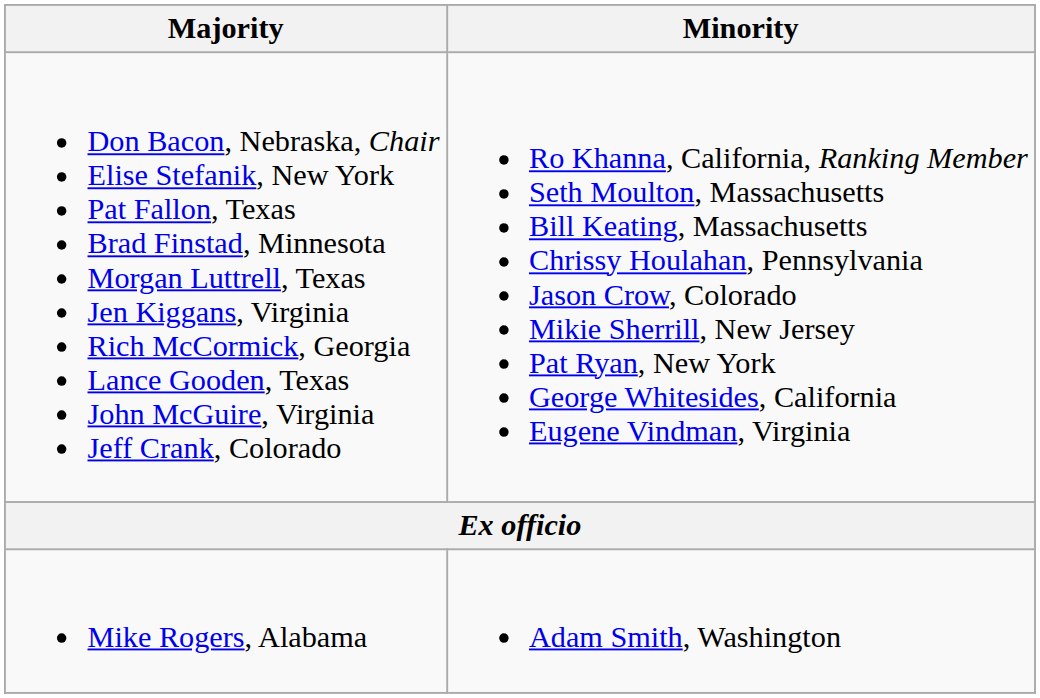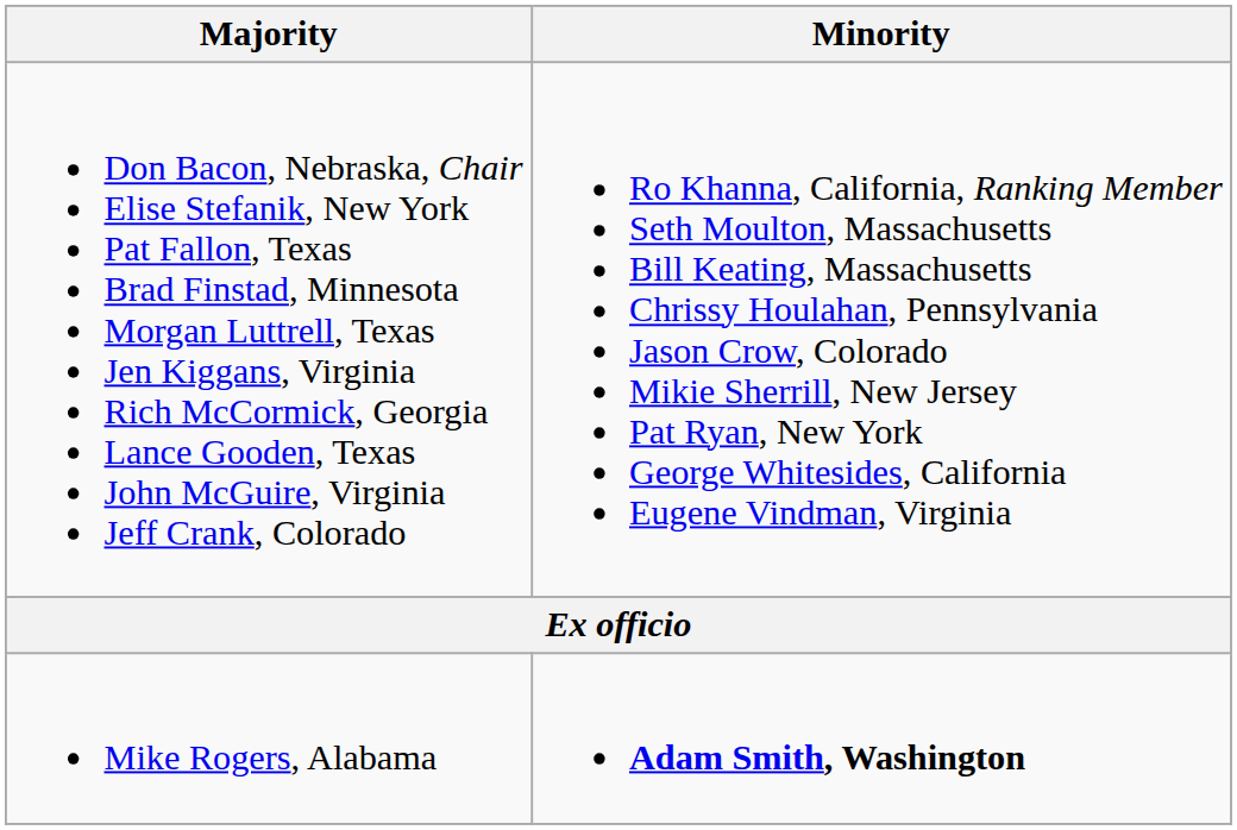Mike Rogers, Alabama | Minority: normal -> bold
